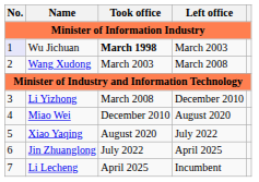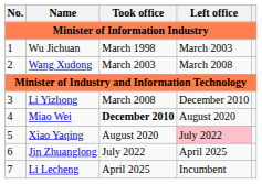Wu Jichuan | No.: lavender background -> no background
Wu Jichuan | Took office: bold -> normal
Miao Wei | Took office: normal -> bold
Xiao Yaqing | Left office: no background -> pink background
